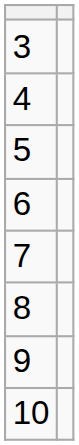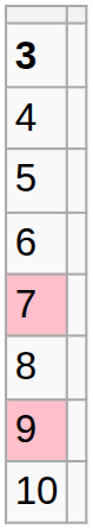3 | column 1: normal -> bold
7 | column 1: no background -> pink background
9 | column 1: no background -> pink background
